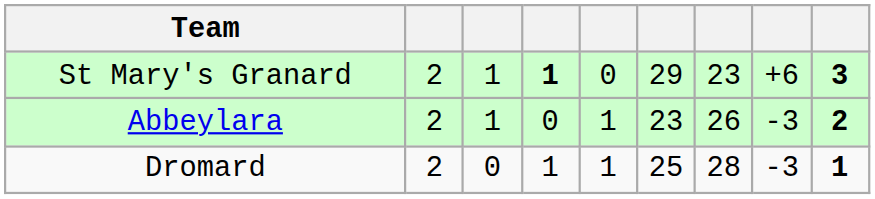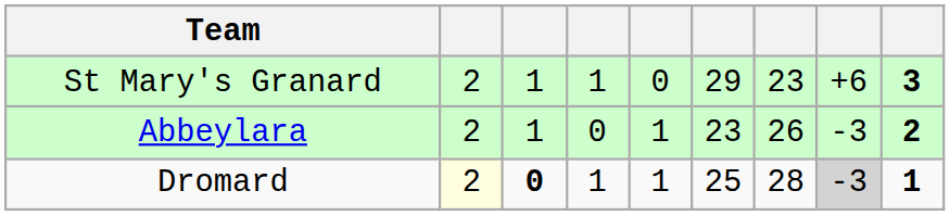St Mary's Granard | column 4: bold -> normal
Dromard | column 2: no background -> lightyellow background
Dromard | column 3: normal -> bold
Dromard | column 8: no background -> lightgrey background
